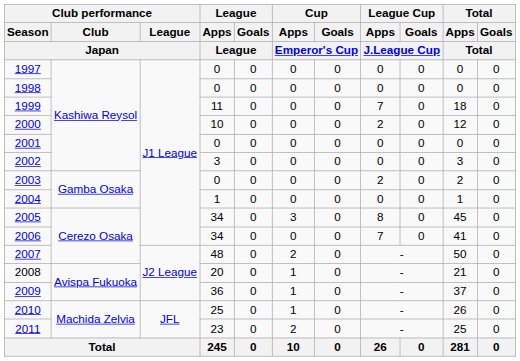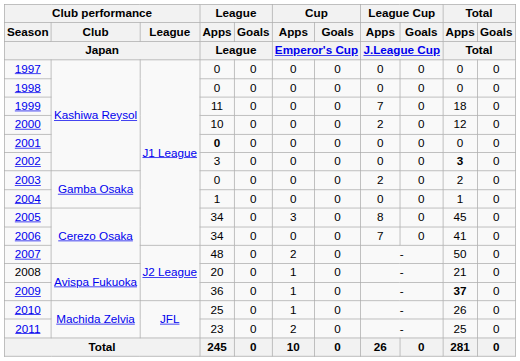2001 | League / Apps / League: normal -> bold
2002 | Total / Apps / Total: normal -> bold
2009 | Total / Apps / Total: normal -> bold
